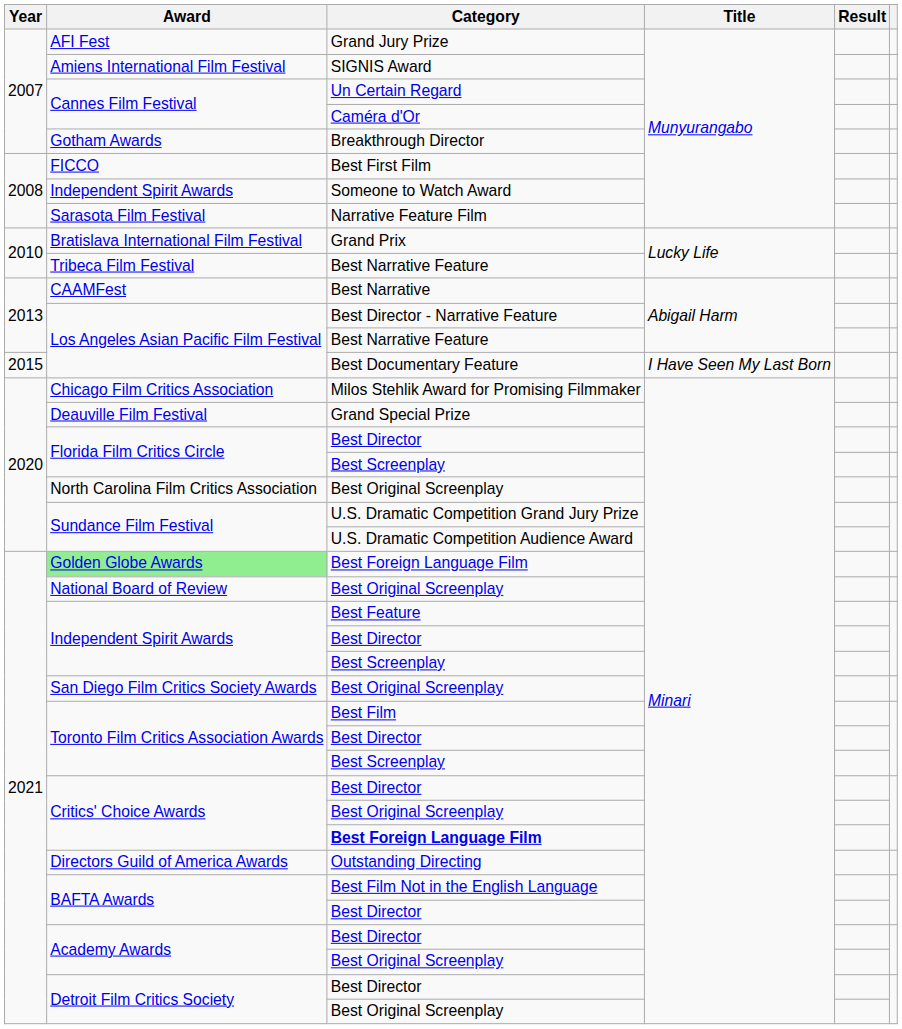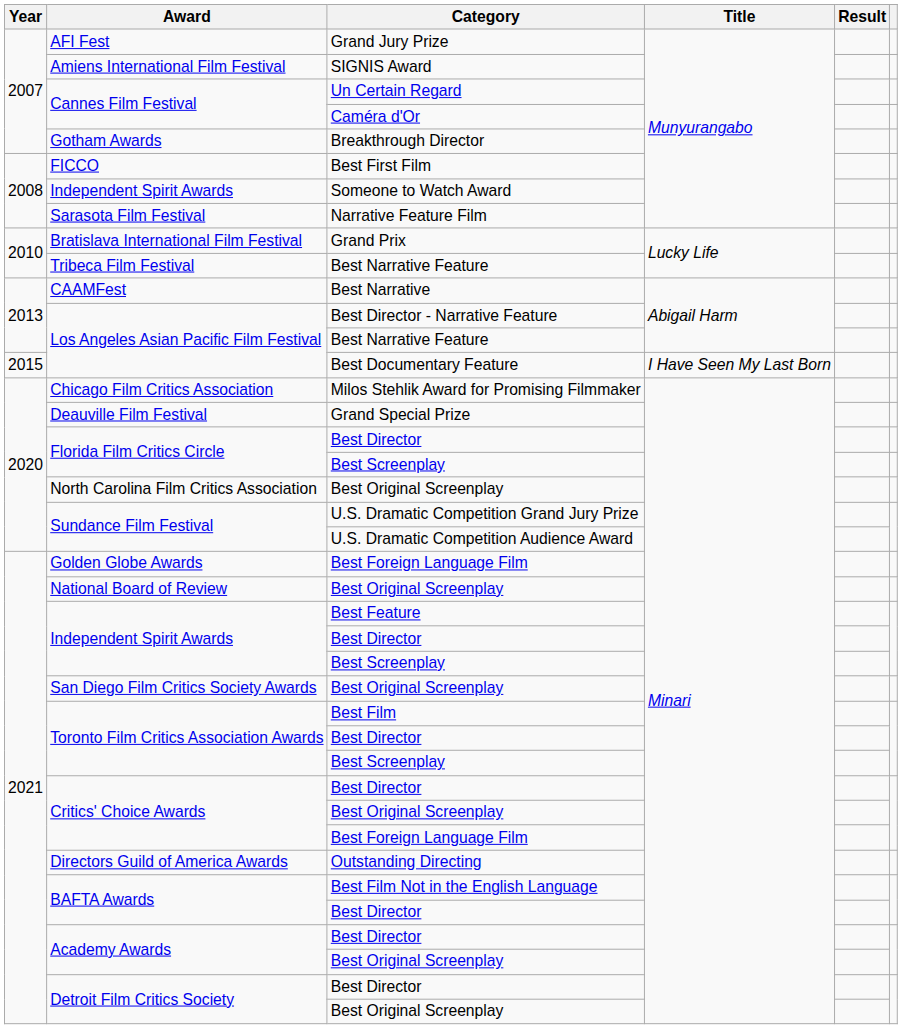Golden Globe Awards | Award: lightgreen background -> no background
Critics' Choice Awards / Best Foreign Language Film | Category: bold -> normal
